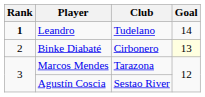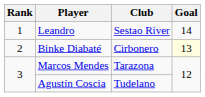Leandro | Rank: bold -> normal
Leandro | Club: Tudelano -> Sestao River
Agustín Coscia | Club: Sestao River -> Tudelano
